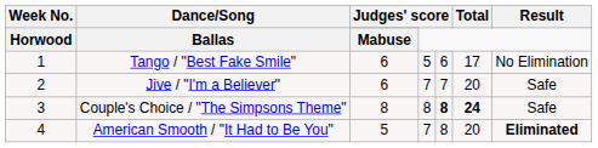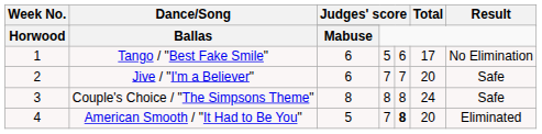Couple's Choice / "The Simpsons Theme" | column 5: bold -> normal
Couple's Choice / "The Simpsons Theme" | Total: bold -> normal
American Smooth / "It Had to Be You" | column 5: normal -> bold
American Smooth / "It Had to Be You" | Result: bold -> normal
